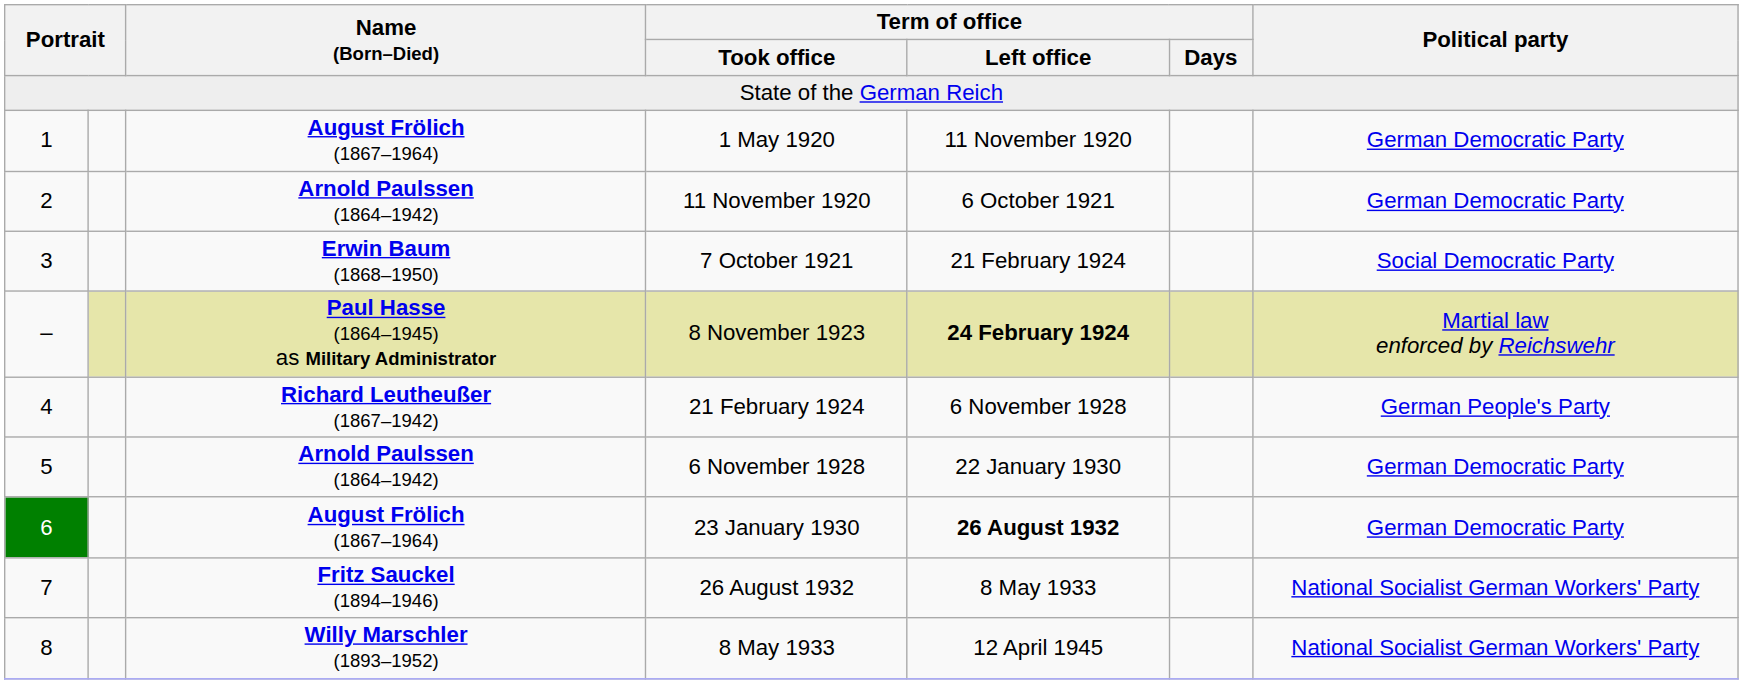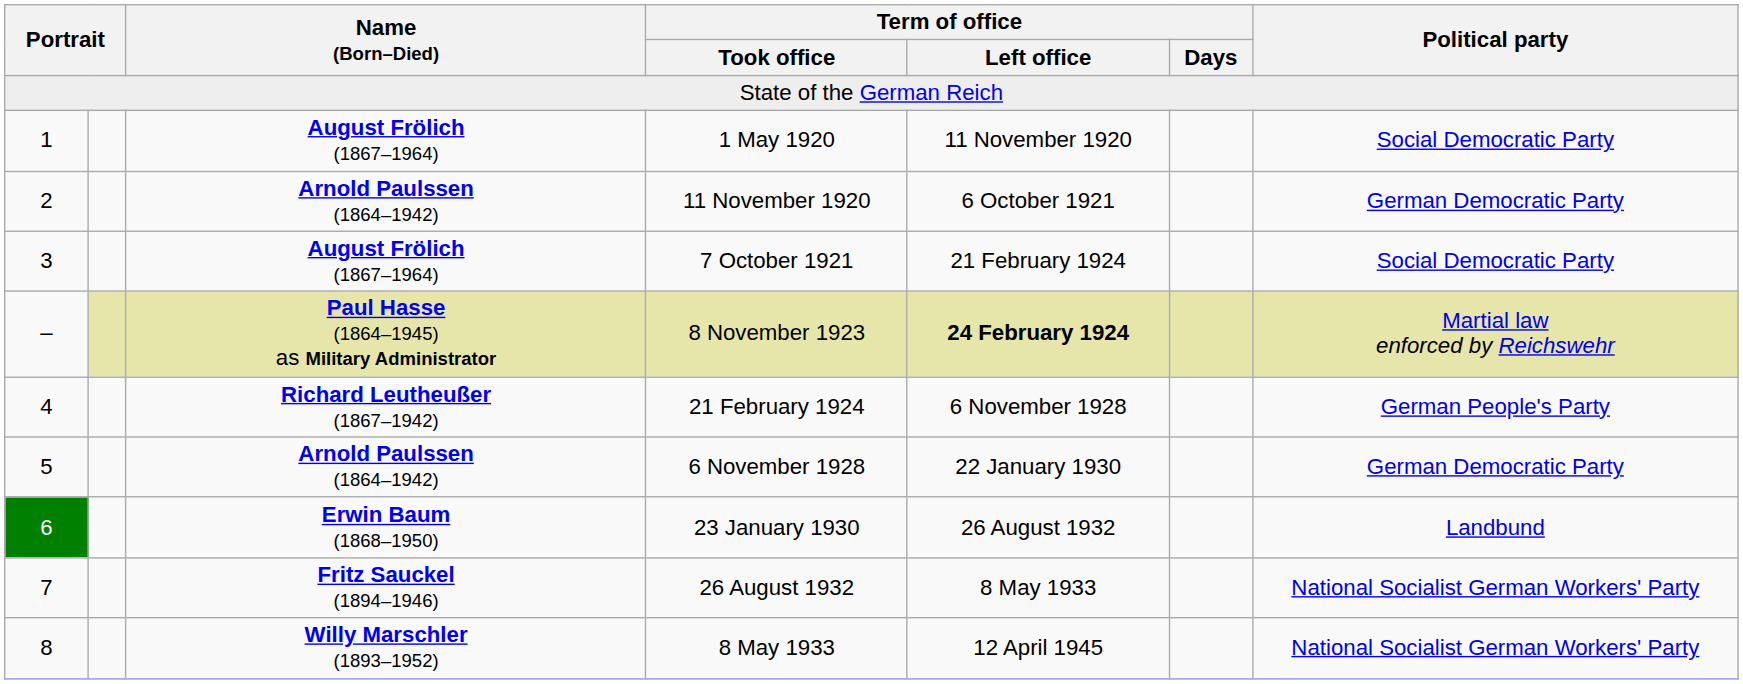1 May 1920 | Political party: German Democratic Party -> Social Democratic Party
7 October 1921 | Name (Born–Died): Erwin Baum (1868–1950) -> August Frölich (1867–1964)
23 January 1930 | Name (Born–Died): August Frölich (1867–1964) -> Erwin Baum (1868–1950)
23 January 1930 | Term of office / Left office: bold -> normal
23 January 1930 | Political party: German Democratic Party -> Landbund
